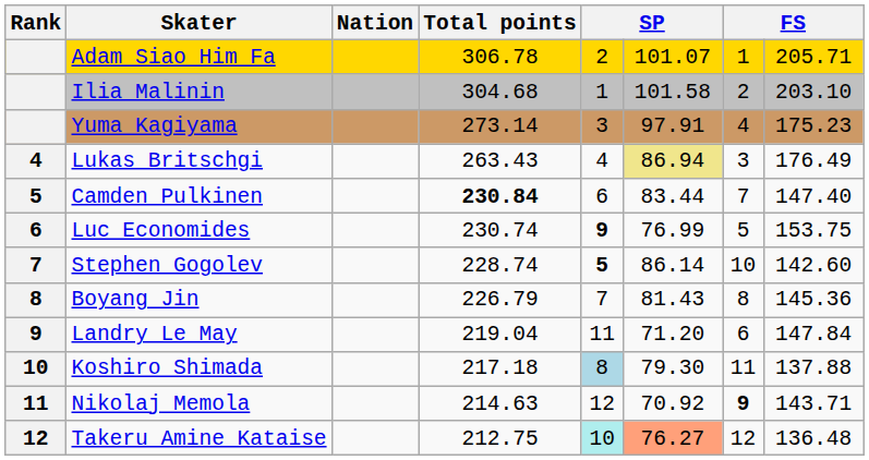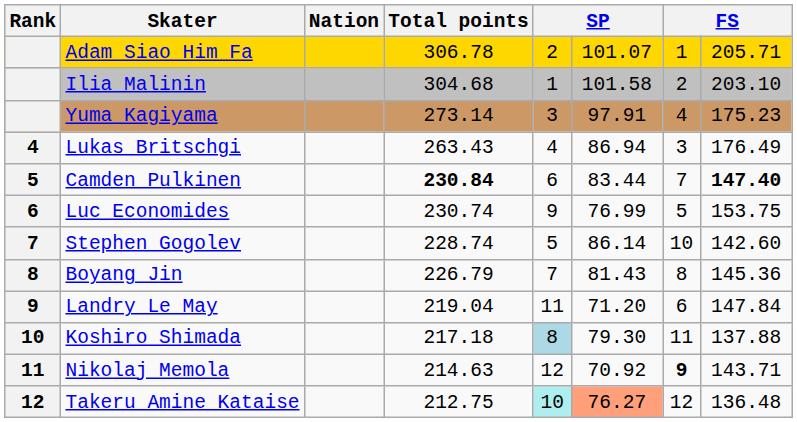Lukas Britschgi | column 6: khaki background -> no background
Camden Pulkinen | column 8: normal -> bold
Luc Economides | column 5: bold -> normal
Stephen Gogolev | column 5: bold -> normal
